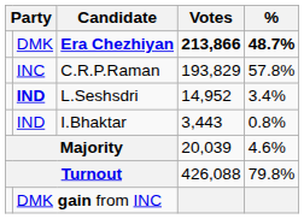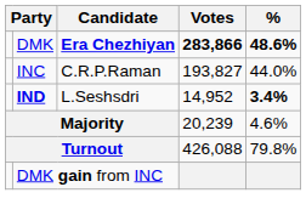Era Chezhiyan | Votes: 213,866 -> 283,866
Era Chezhiyan | %: 48.7% -> 48.6%
C.R.P.Raman | Votes: 193,829 -> 193,827
C.R.P.Raman | %: 57.8% -> 44.0%
L.Seshsdri | %: normal -> bold
- row: IND | I.Bhaktar | 3,443 | 0.8%
Majority | Votes: 20,039 -> 20,239
